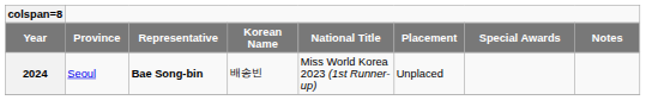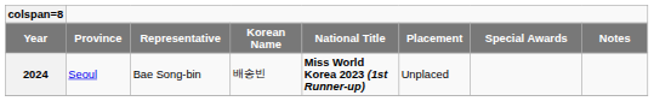2024 | Representative: bold -> normal
2024 | National Title: normal -> bold
